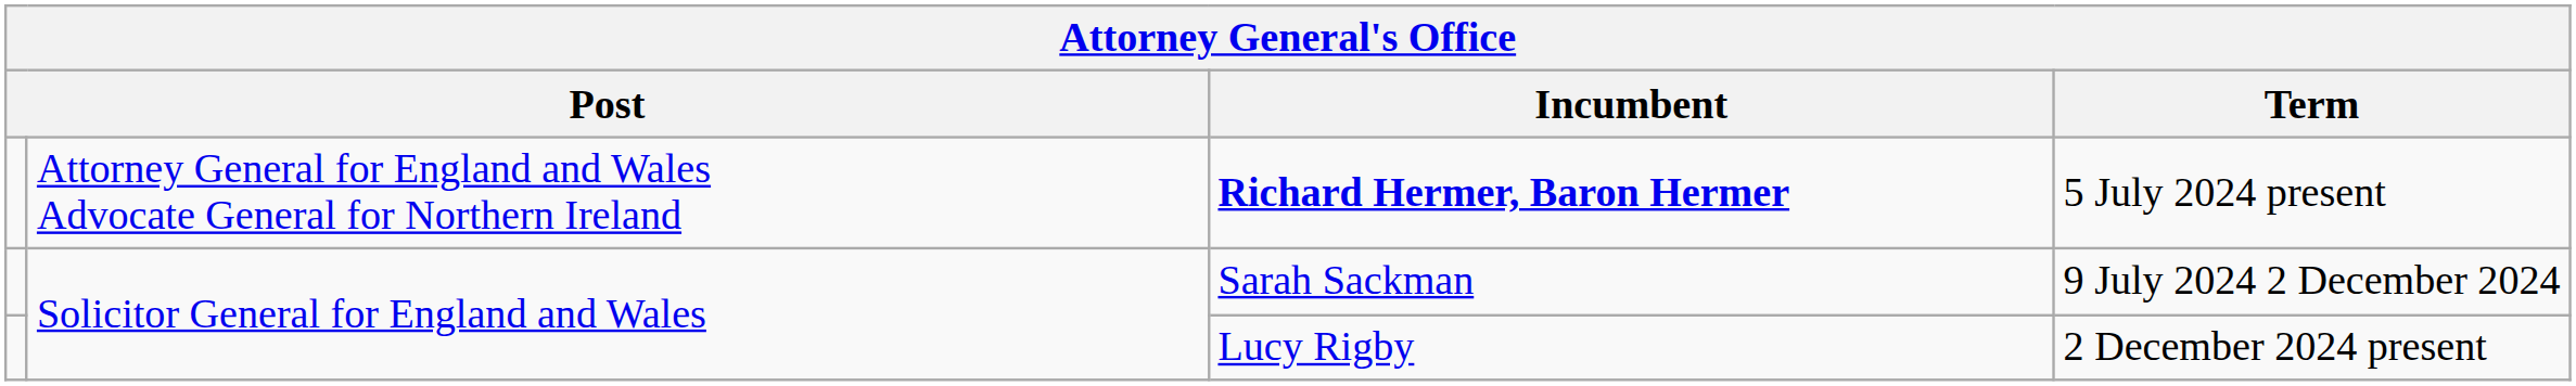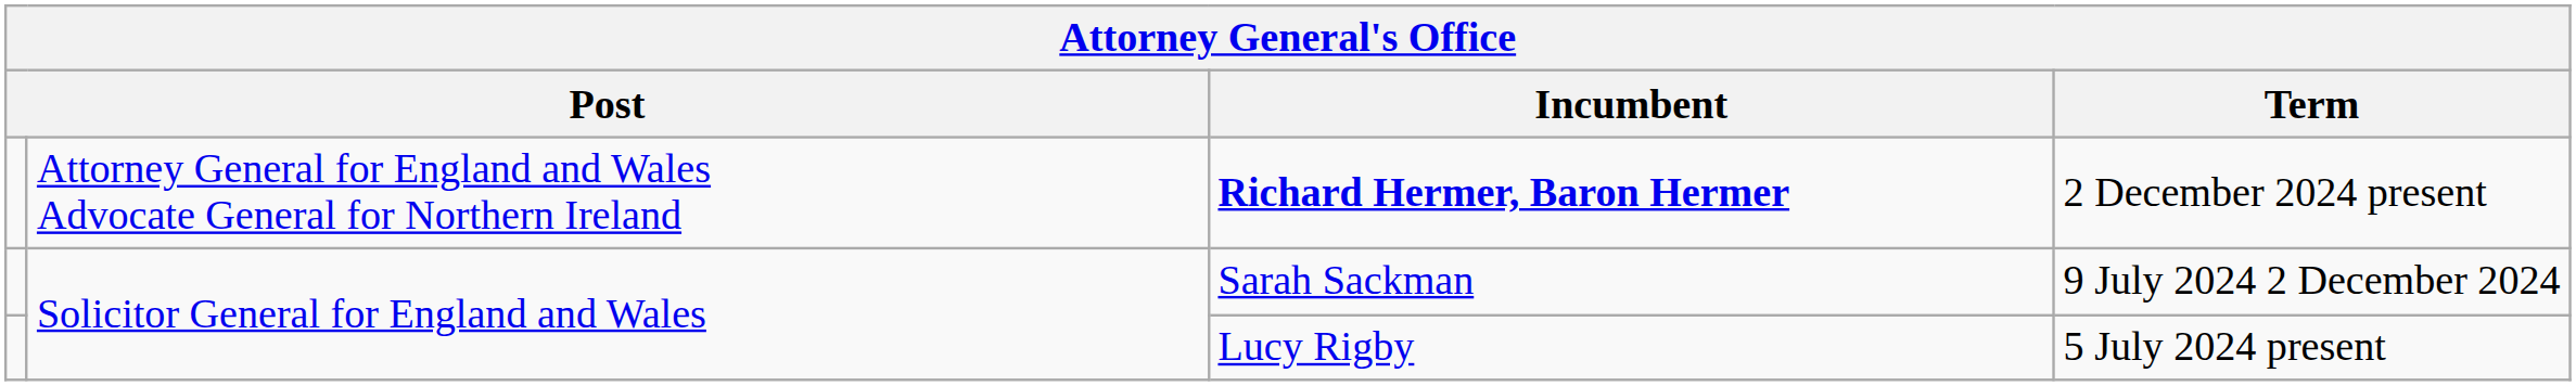Richard Hermer, Baron Hermer | Term: 5 July 2024 present -> 2 December 2024 present
Lucy Rigby | Term: 2 December 2024 present -> 5 July 2024 present
